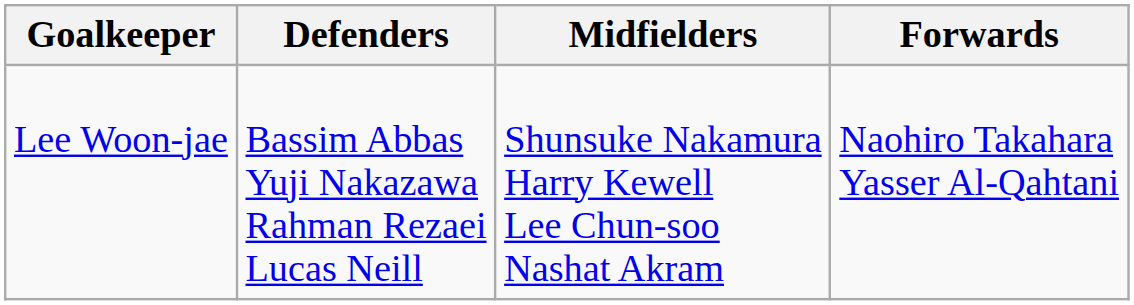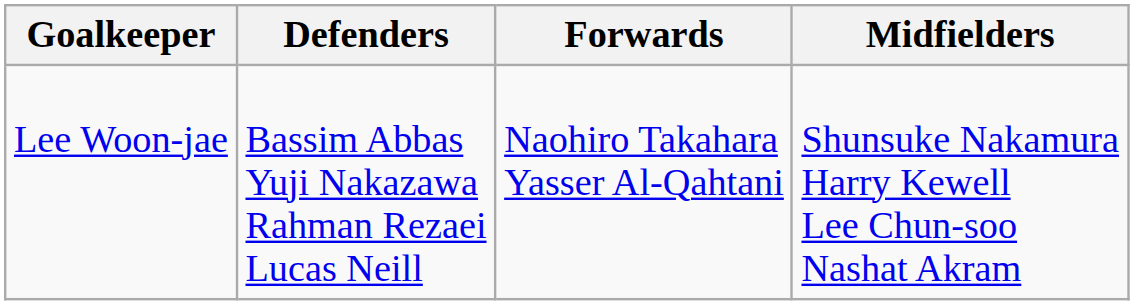columns swapped: Midfielders <-> Forwards
